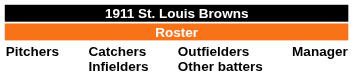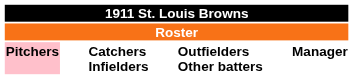Pitchers | column 1: no background -> pink background
